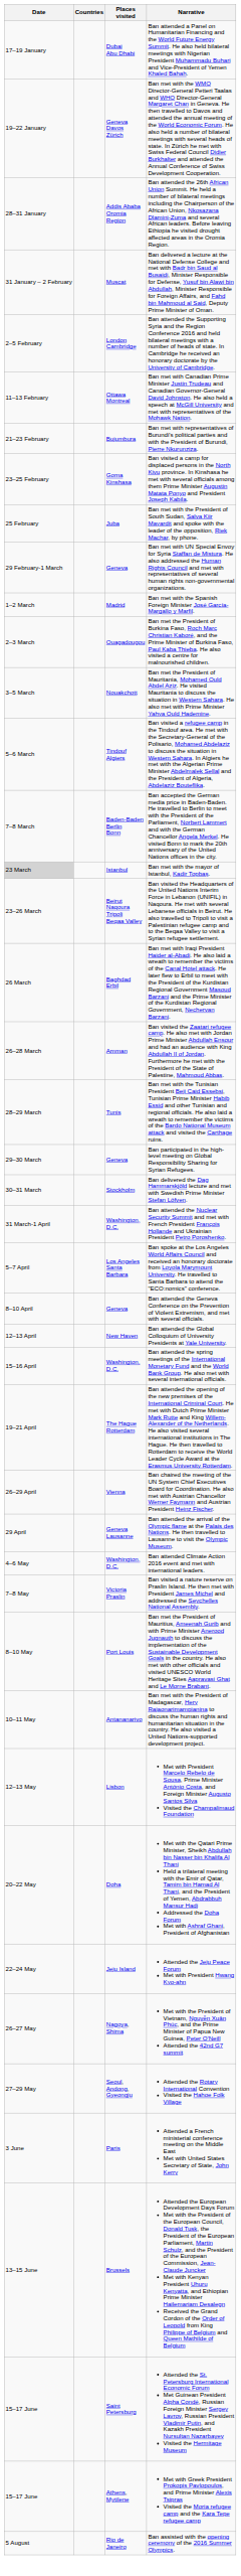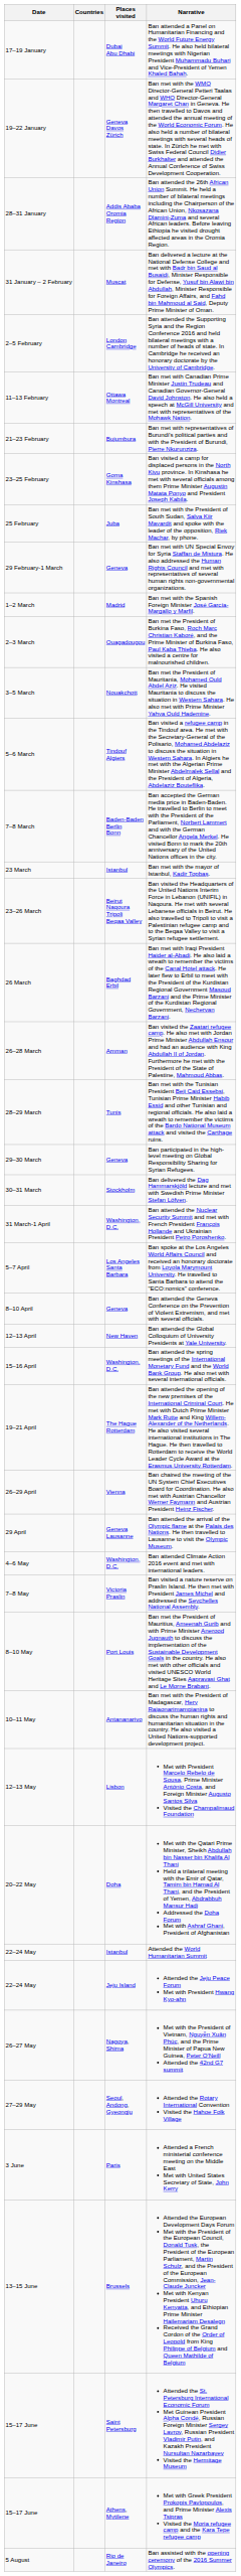Ban met with the mayor of Istanbul, Kadir Topbaş. | Date: lightgrey background -> no background
+ row: 22–24 May | Istanbul | Attended the World Humanitarian Summit
